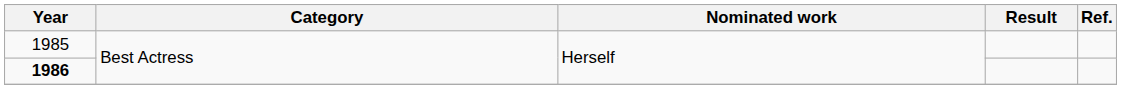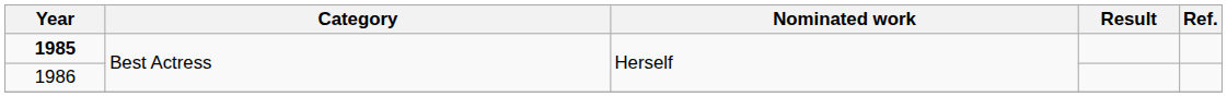1985 | Year: normal -> bold
1986 | Year: bold -> normal
